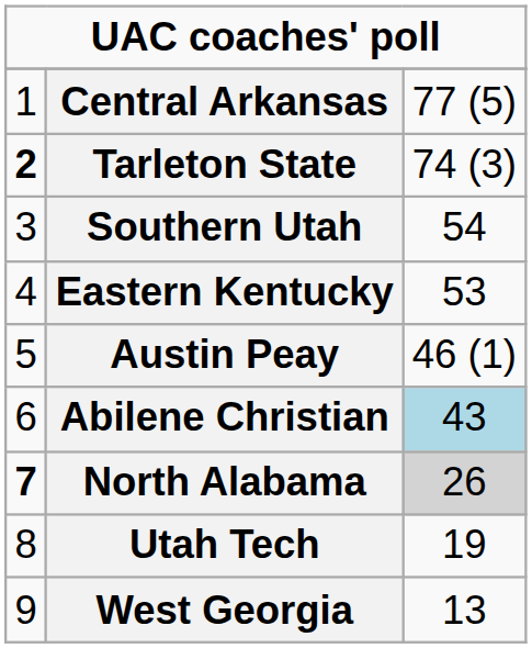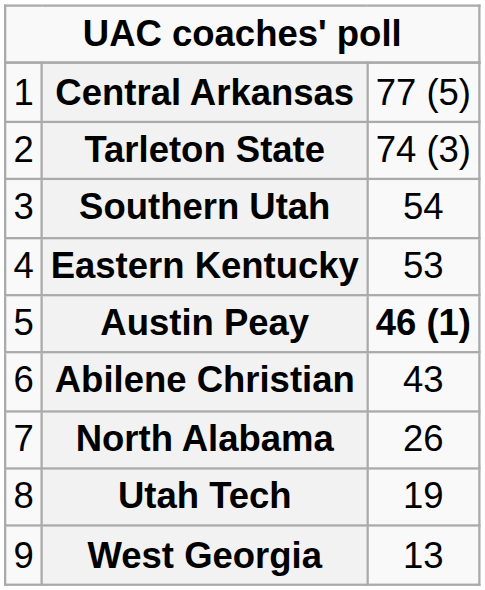Tarleton State | column 1: bold -> normal
Austin Peay | column 3: normal -> bold
Abilene Christian | column 3: lightblue background -> no background
North Alabama | column 1: bold -> normal
North Alabama | column 3: lightgrey background -> no background
